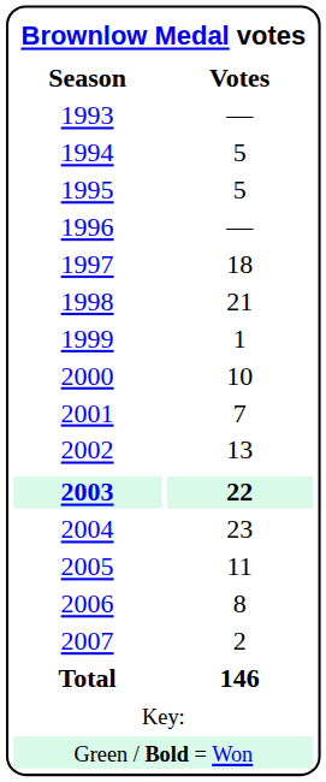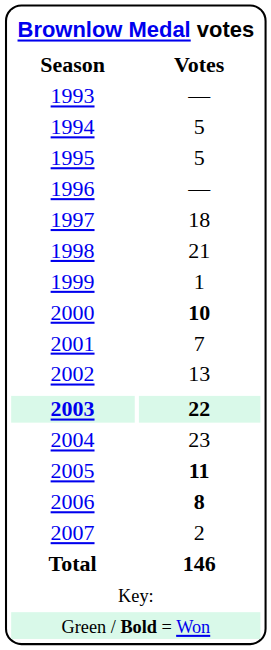2000 | Votes: normal -> bold
2005 | Votes: normal -> bold
2006 | Votes: normal -> bold
